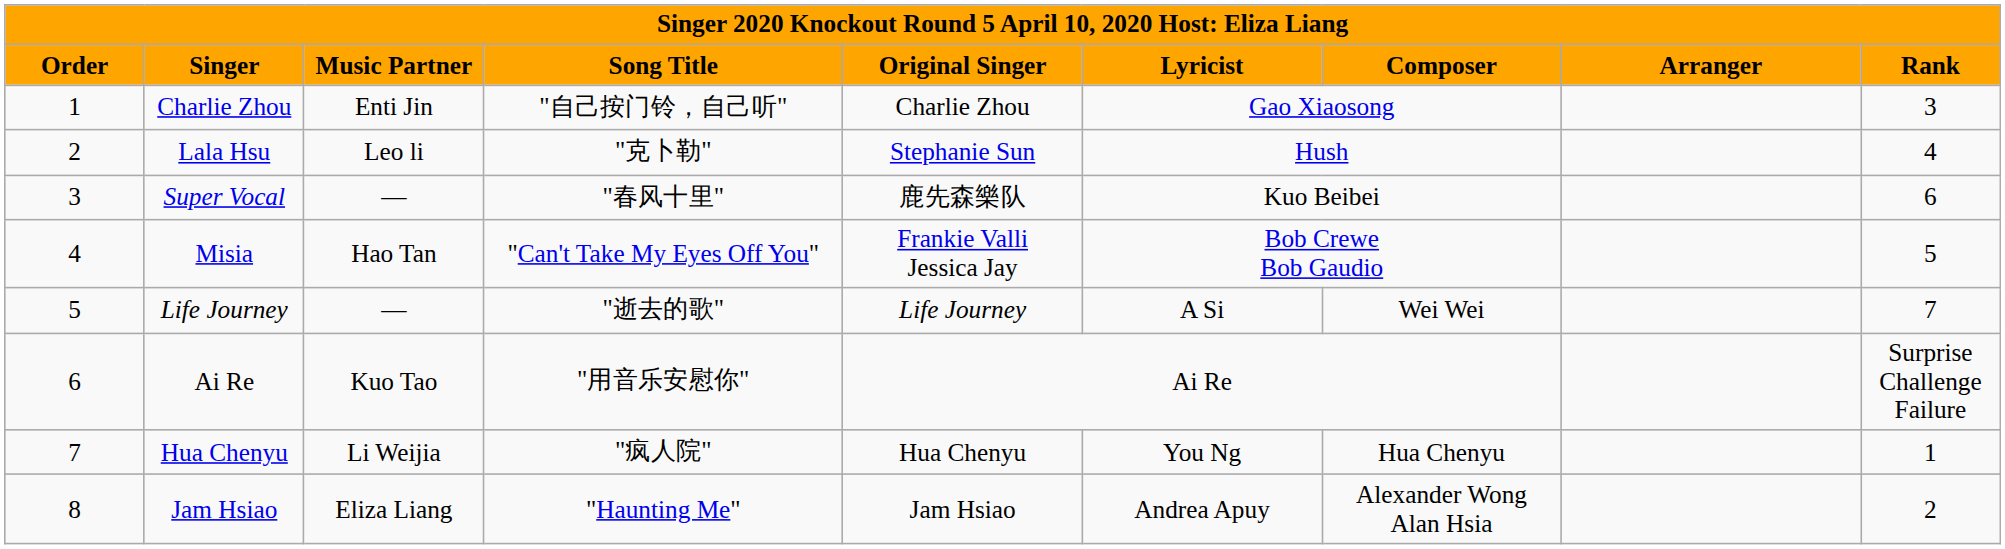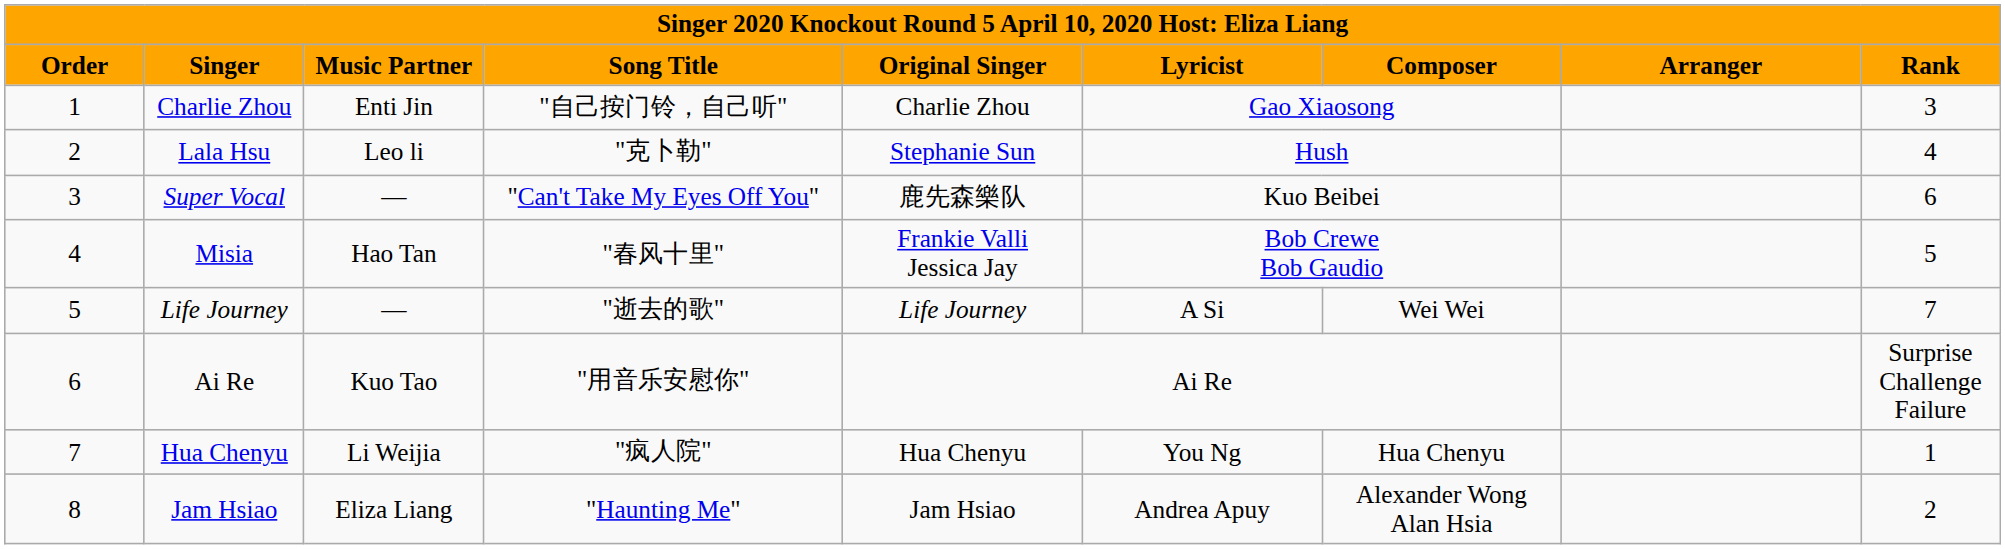Super Vocal | column 4: "春风十里" -> "Can't Take My Eyes Off You"
Misia | column 4: "Can't Take My Eyes Off You" -> "春风十里"
